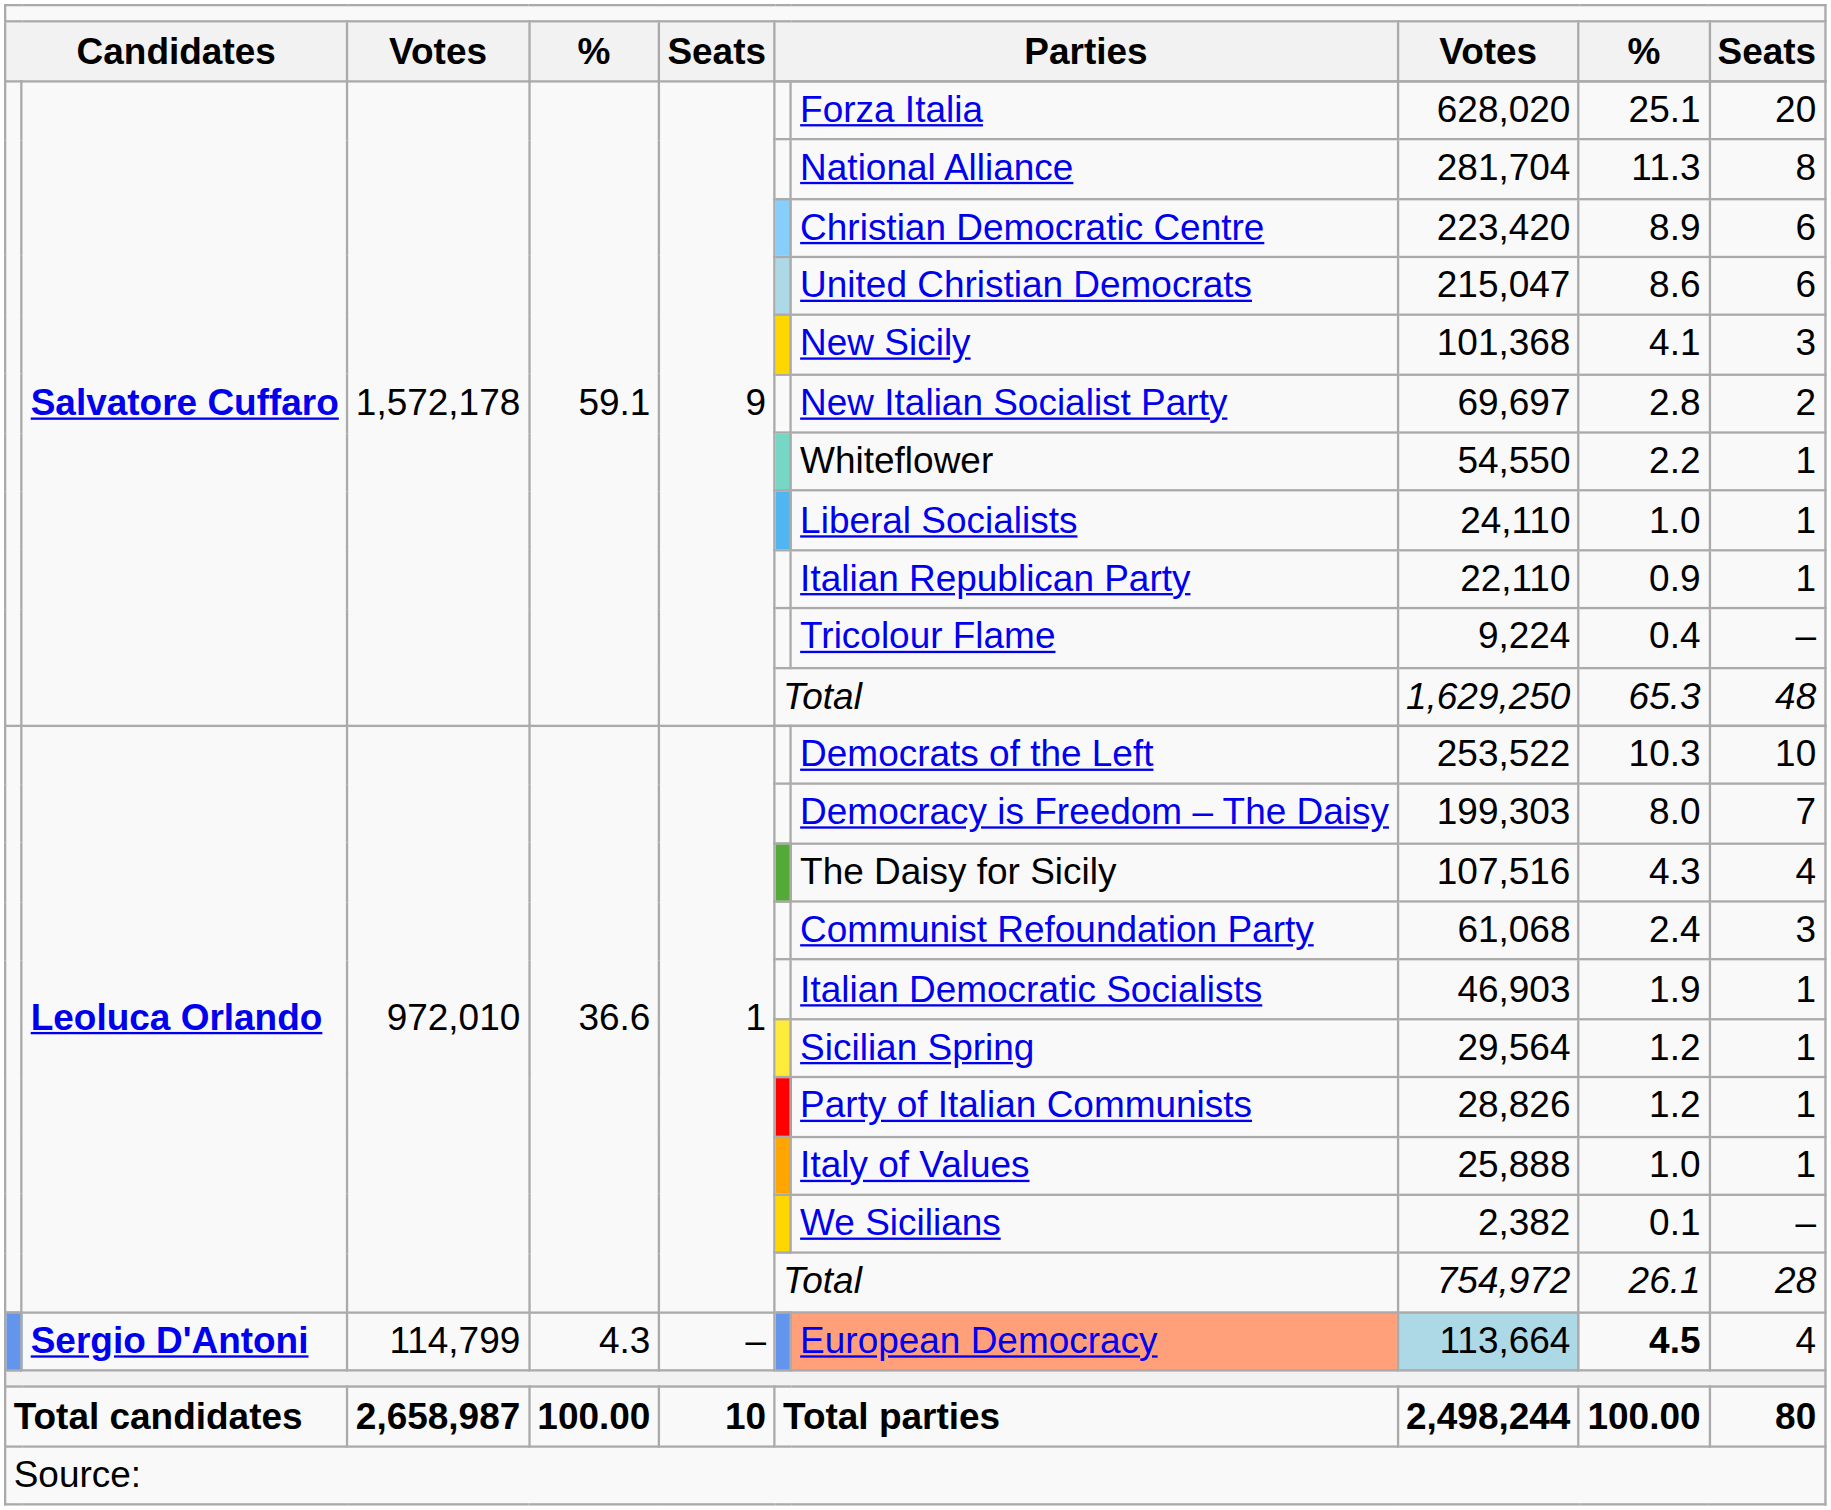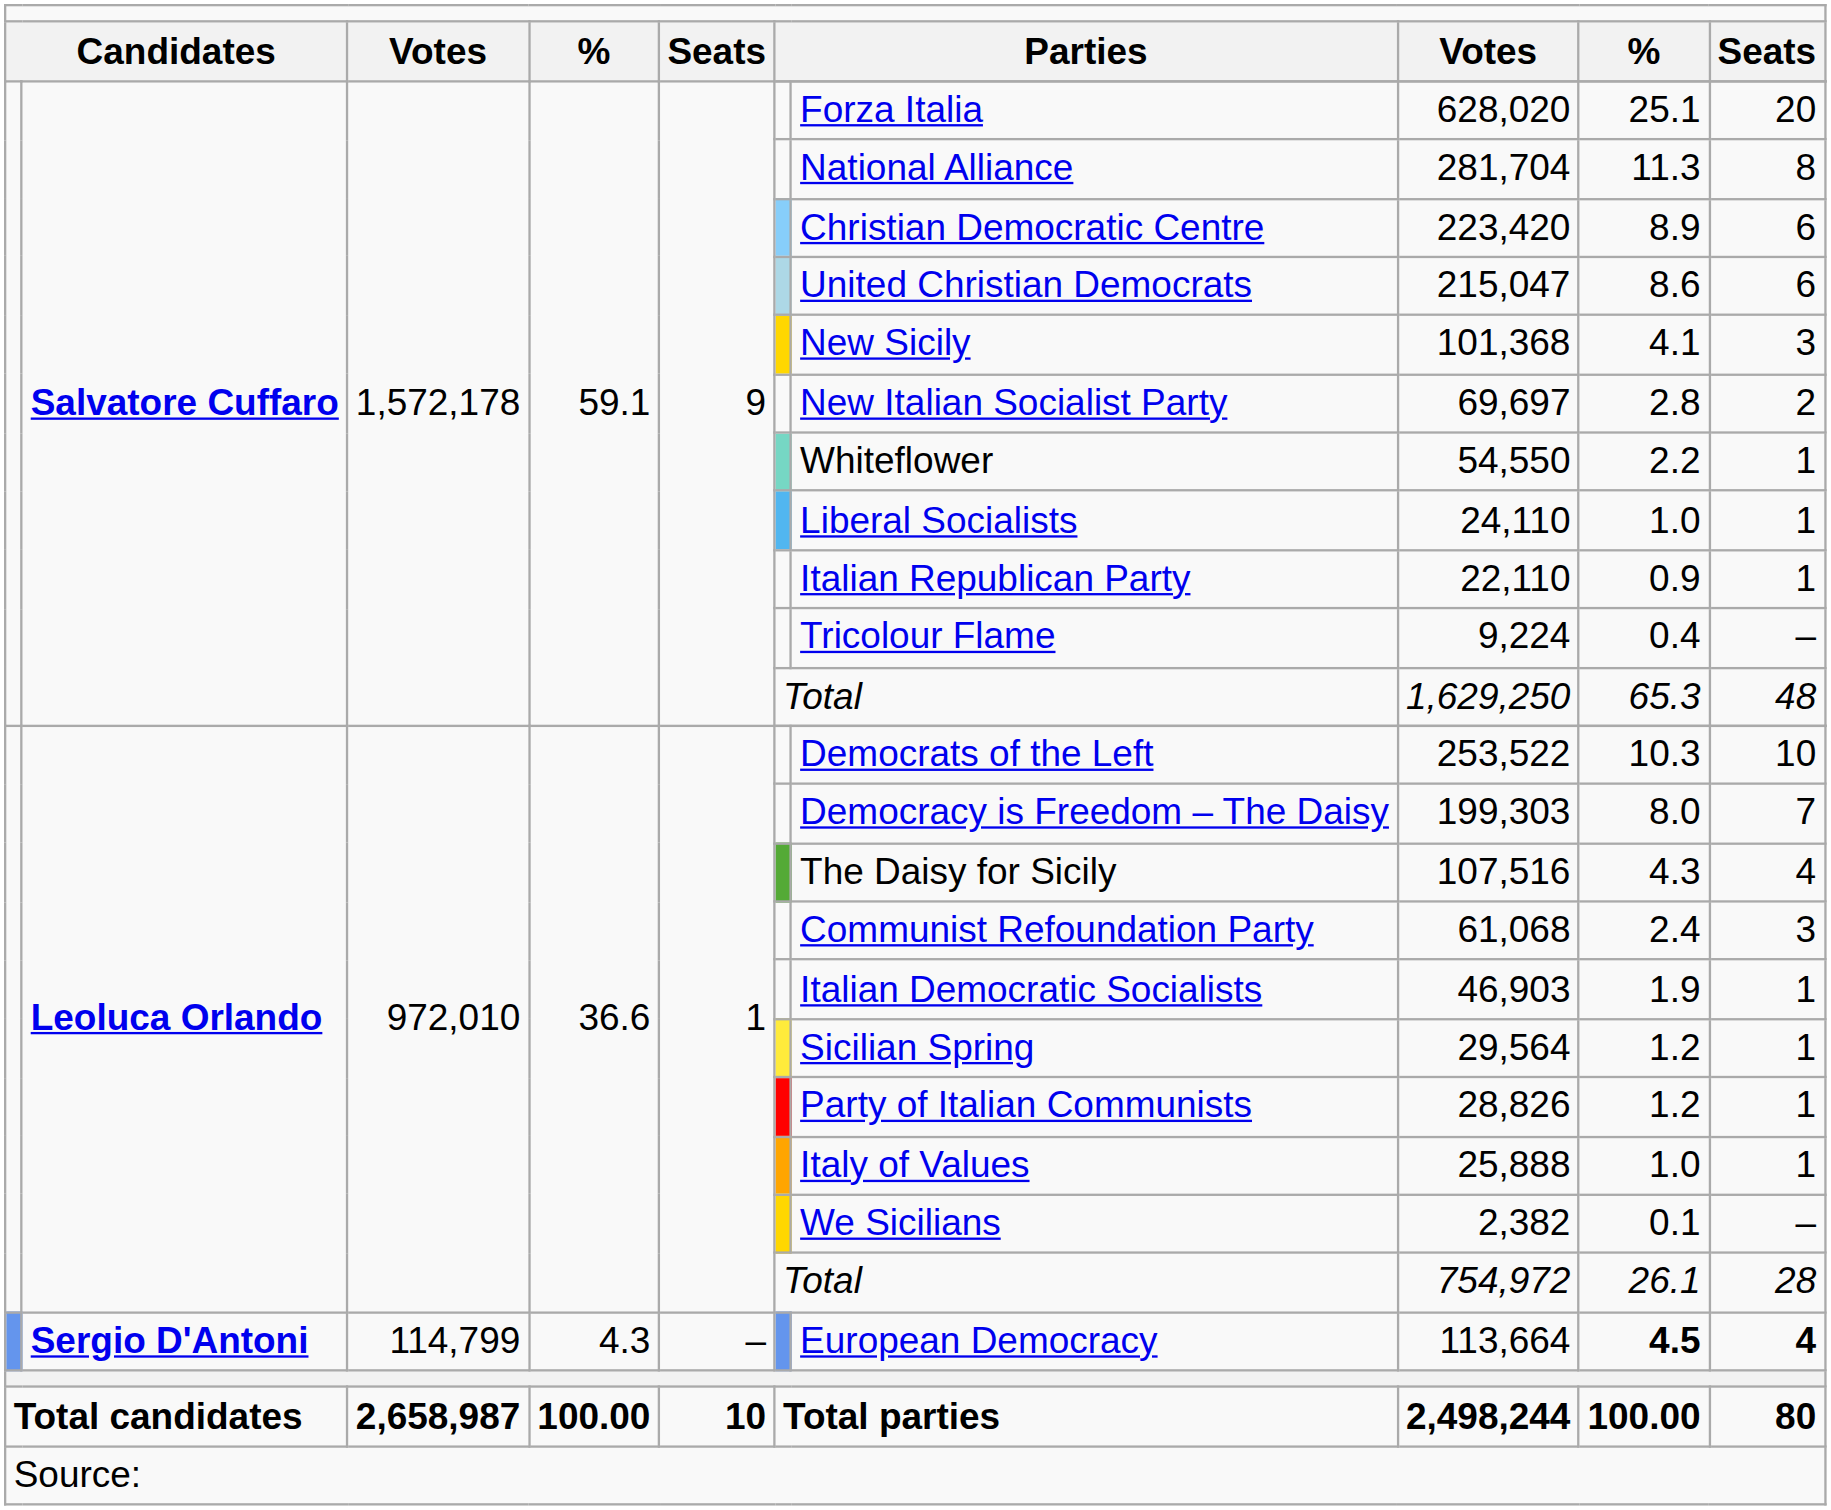Sergio D'Antoni | column 7: lightsalmon background -> no background
Sergio D'Antoni | column 8: lightblue background -> no background
Sergio D'Antoni | column 10: normal -> bold
